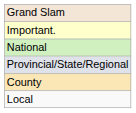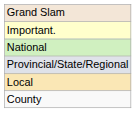row 5 | column 1: County -> Local
row 6 | column 1: Local -> County
